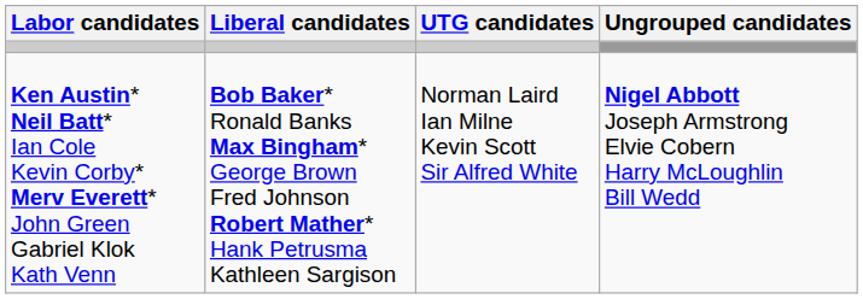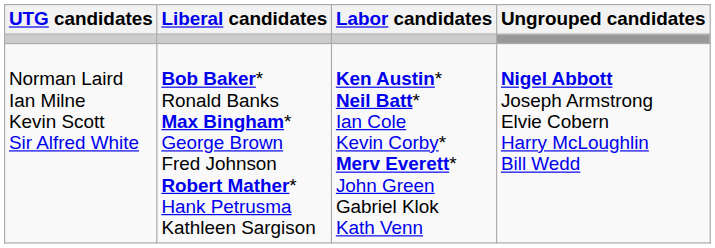columns swapped: Labor candidates <-> UTG candidates
